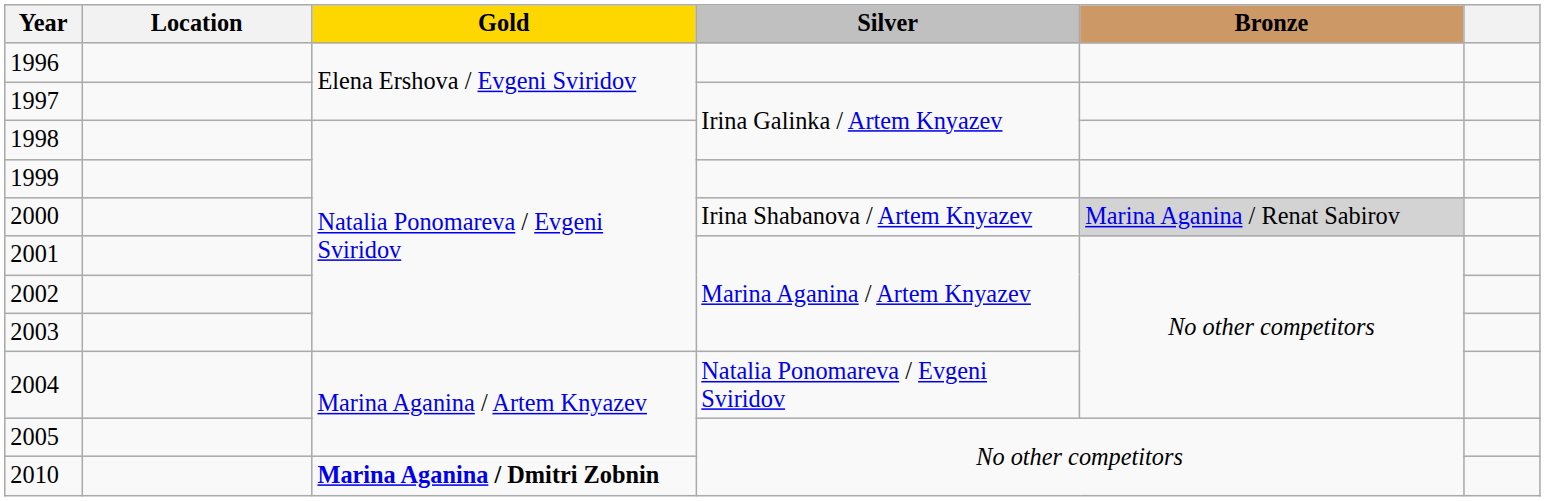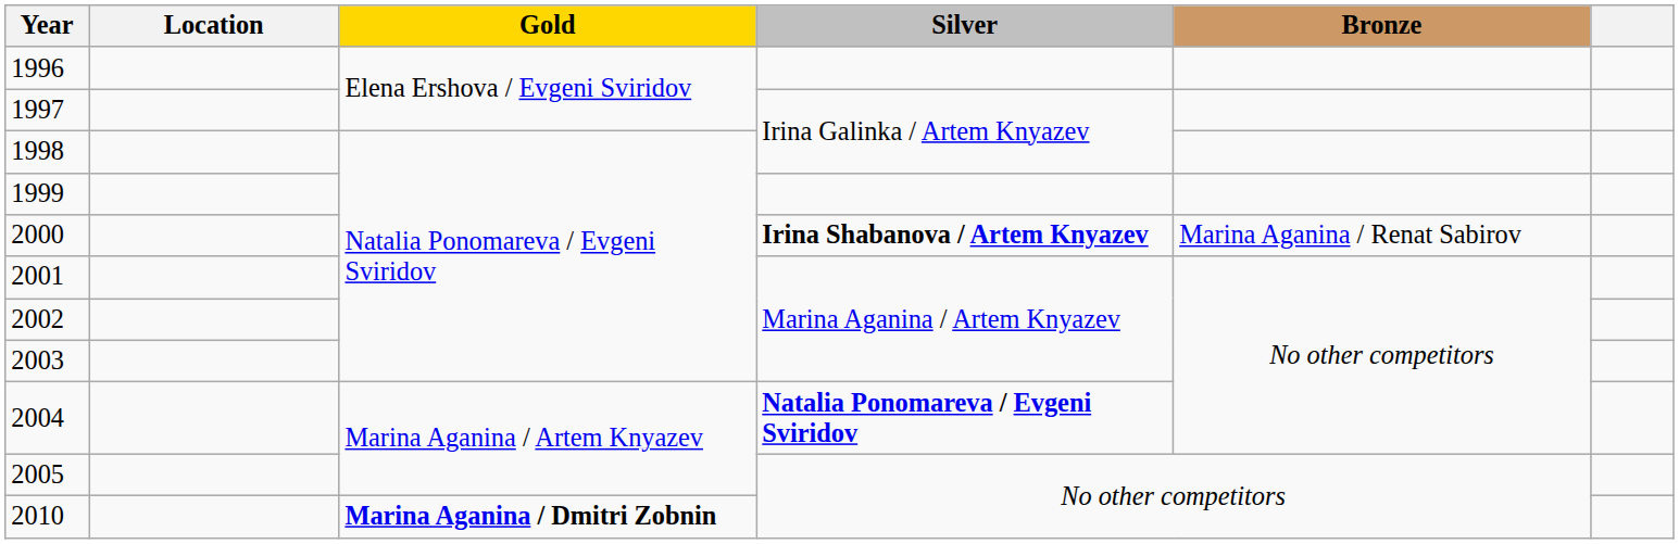2000 | Silver: normal -> bold
2000 | Bronze: lightgrey background -> no background
2004 | Silver: normal -> bold
